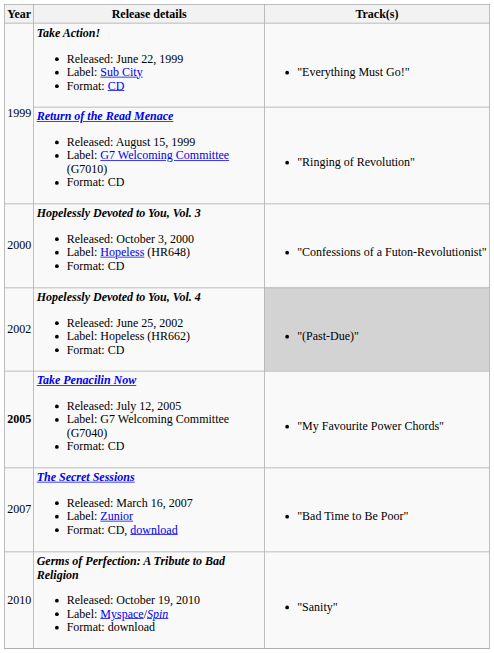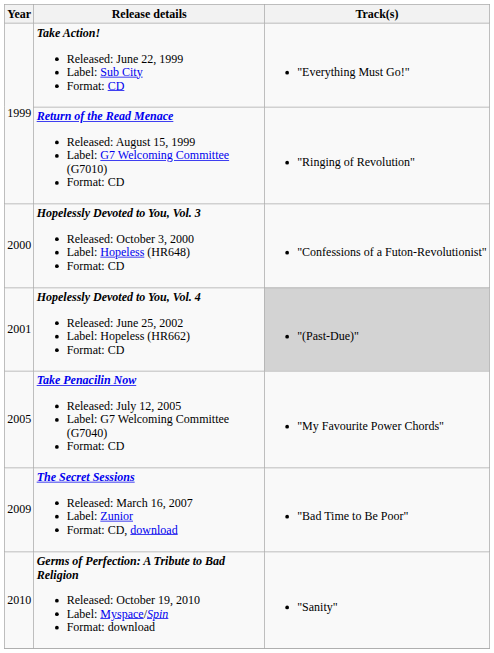row 5 | Year: 2002 -> 2001
row 6 | Year: bold -> normal
row 7 | Year: 2007 -> 2009
